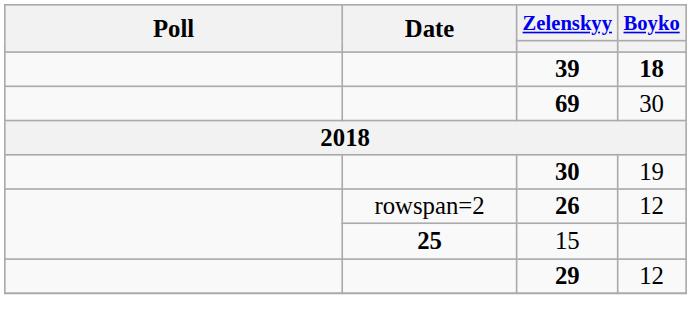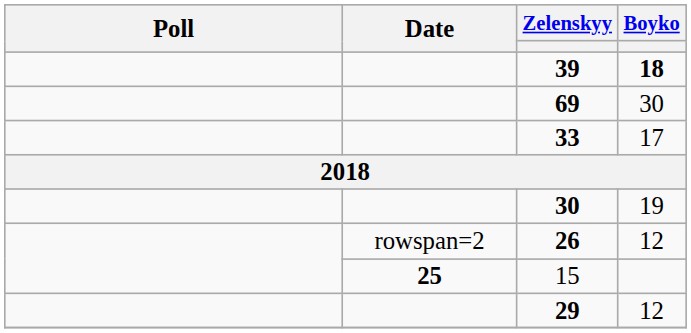+ row: 33 | 17
